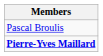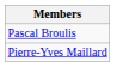row 3 | column 1: bold -> normal
